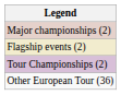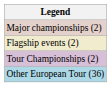row 5 | column 1: no background -> lightblue background
